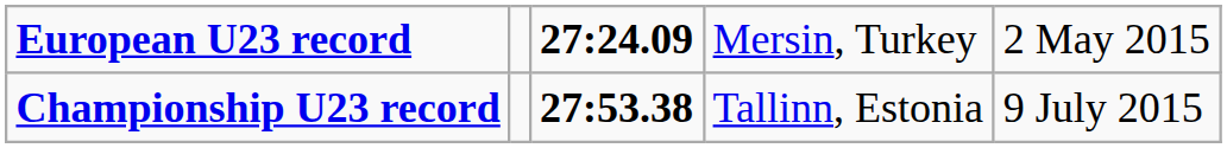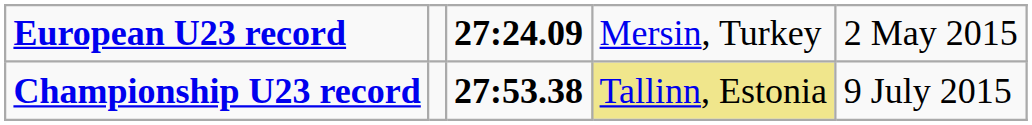Championship U23 record | column 4: no background -> khaki background
